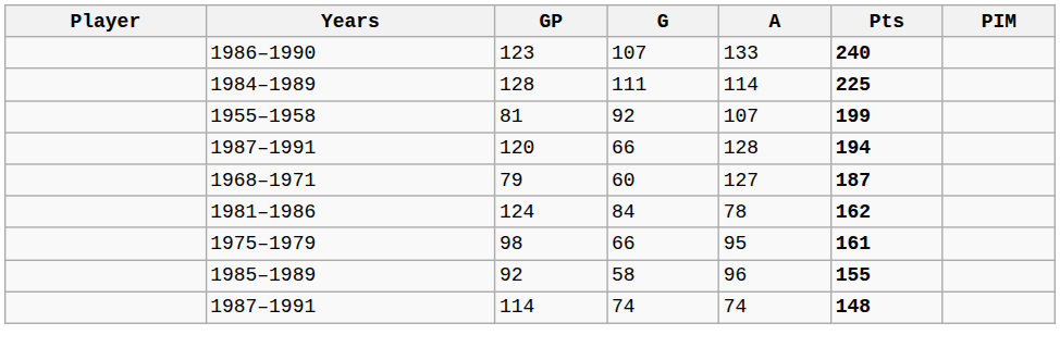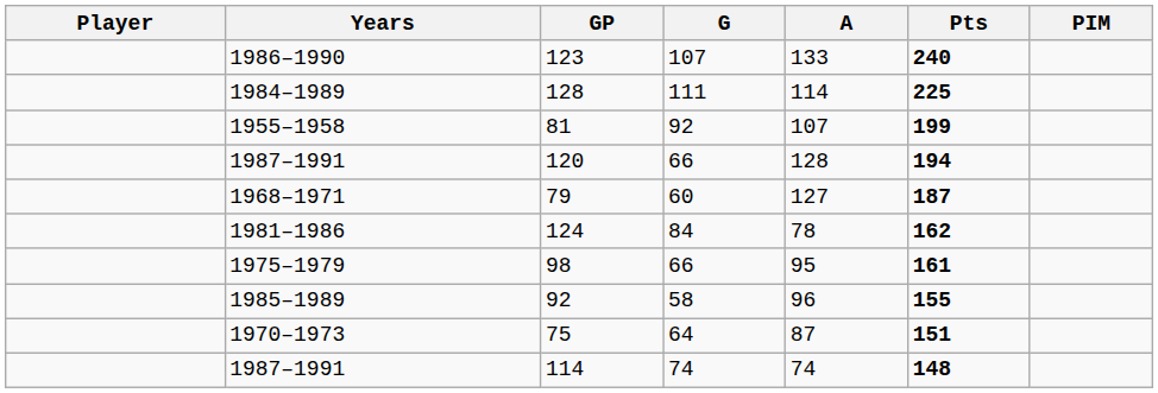+ row: 1970–1973 | 75 | 64 | 87 | 151
